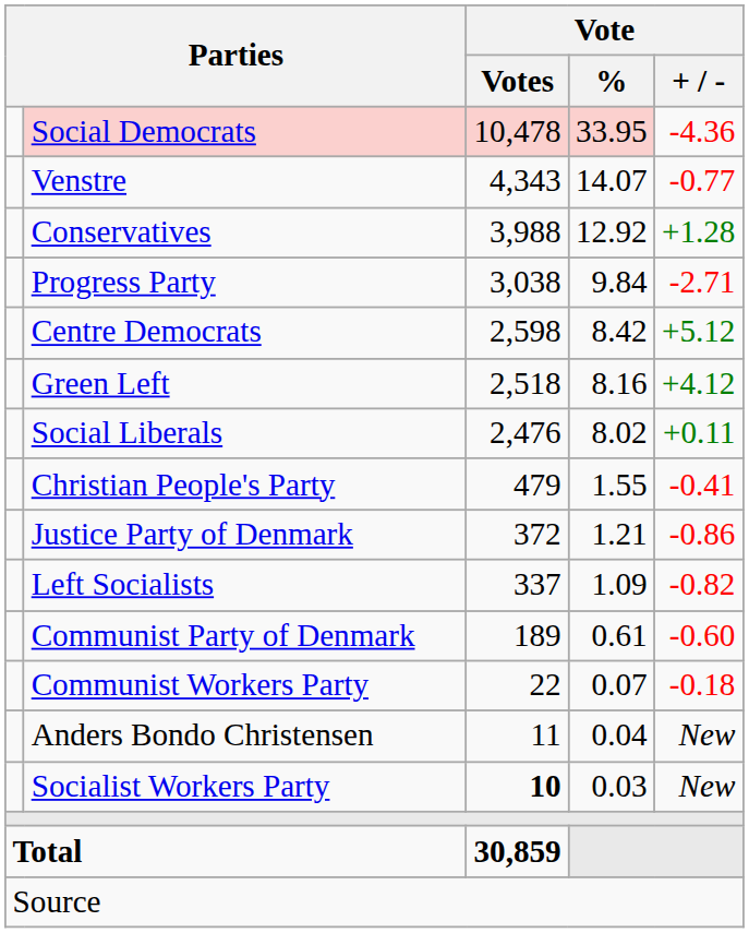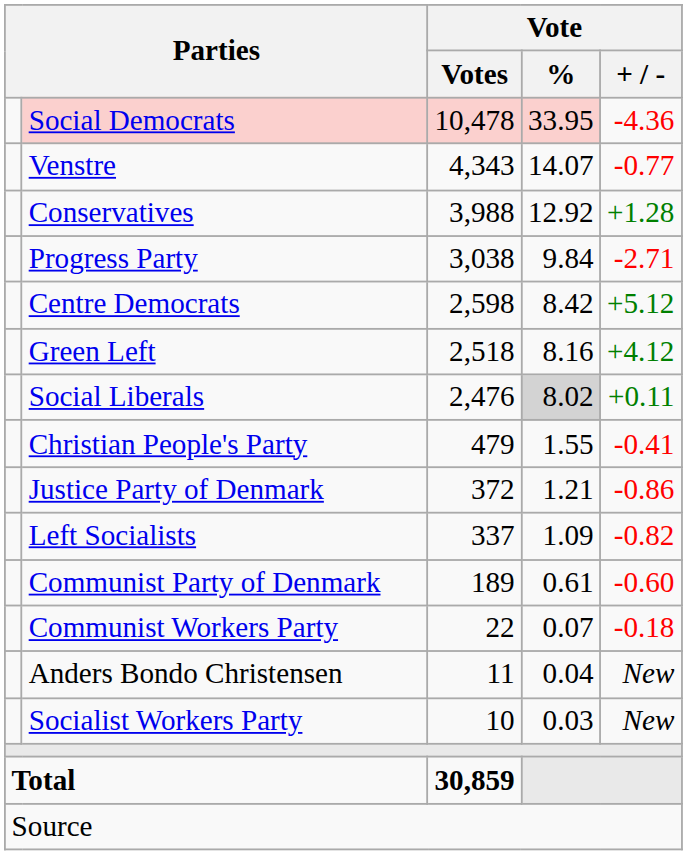Social Liberals | Vote / %: no background -> lightgrey background
Socialist Workers Party | Vote / Votes: bold -> normal
